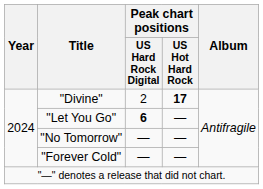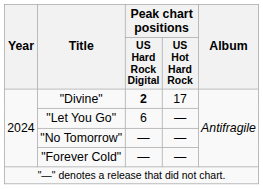"Divine" | Peak chart positions / US Hard Rock Digital: normal -> bold
"Divine" | Peak chart positions / US Hot Hard Rock: bold -> normal
"Let You Go" | Peak chart positions / US Hard Rock Digital: bold -> normal
